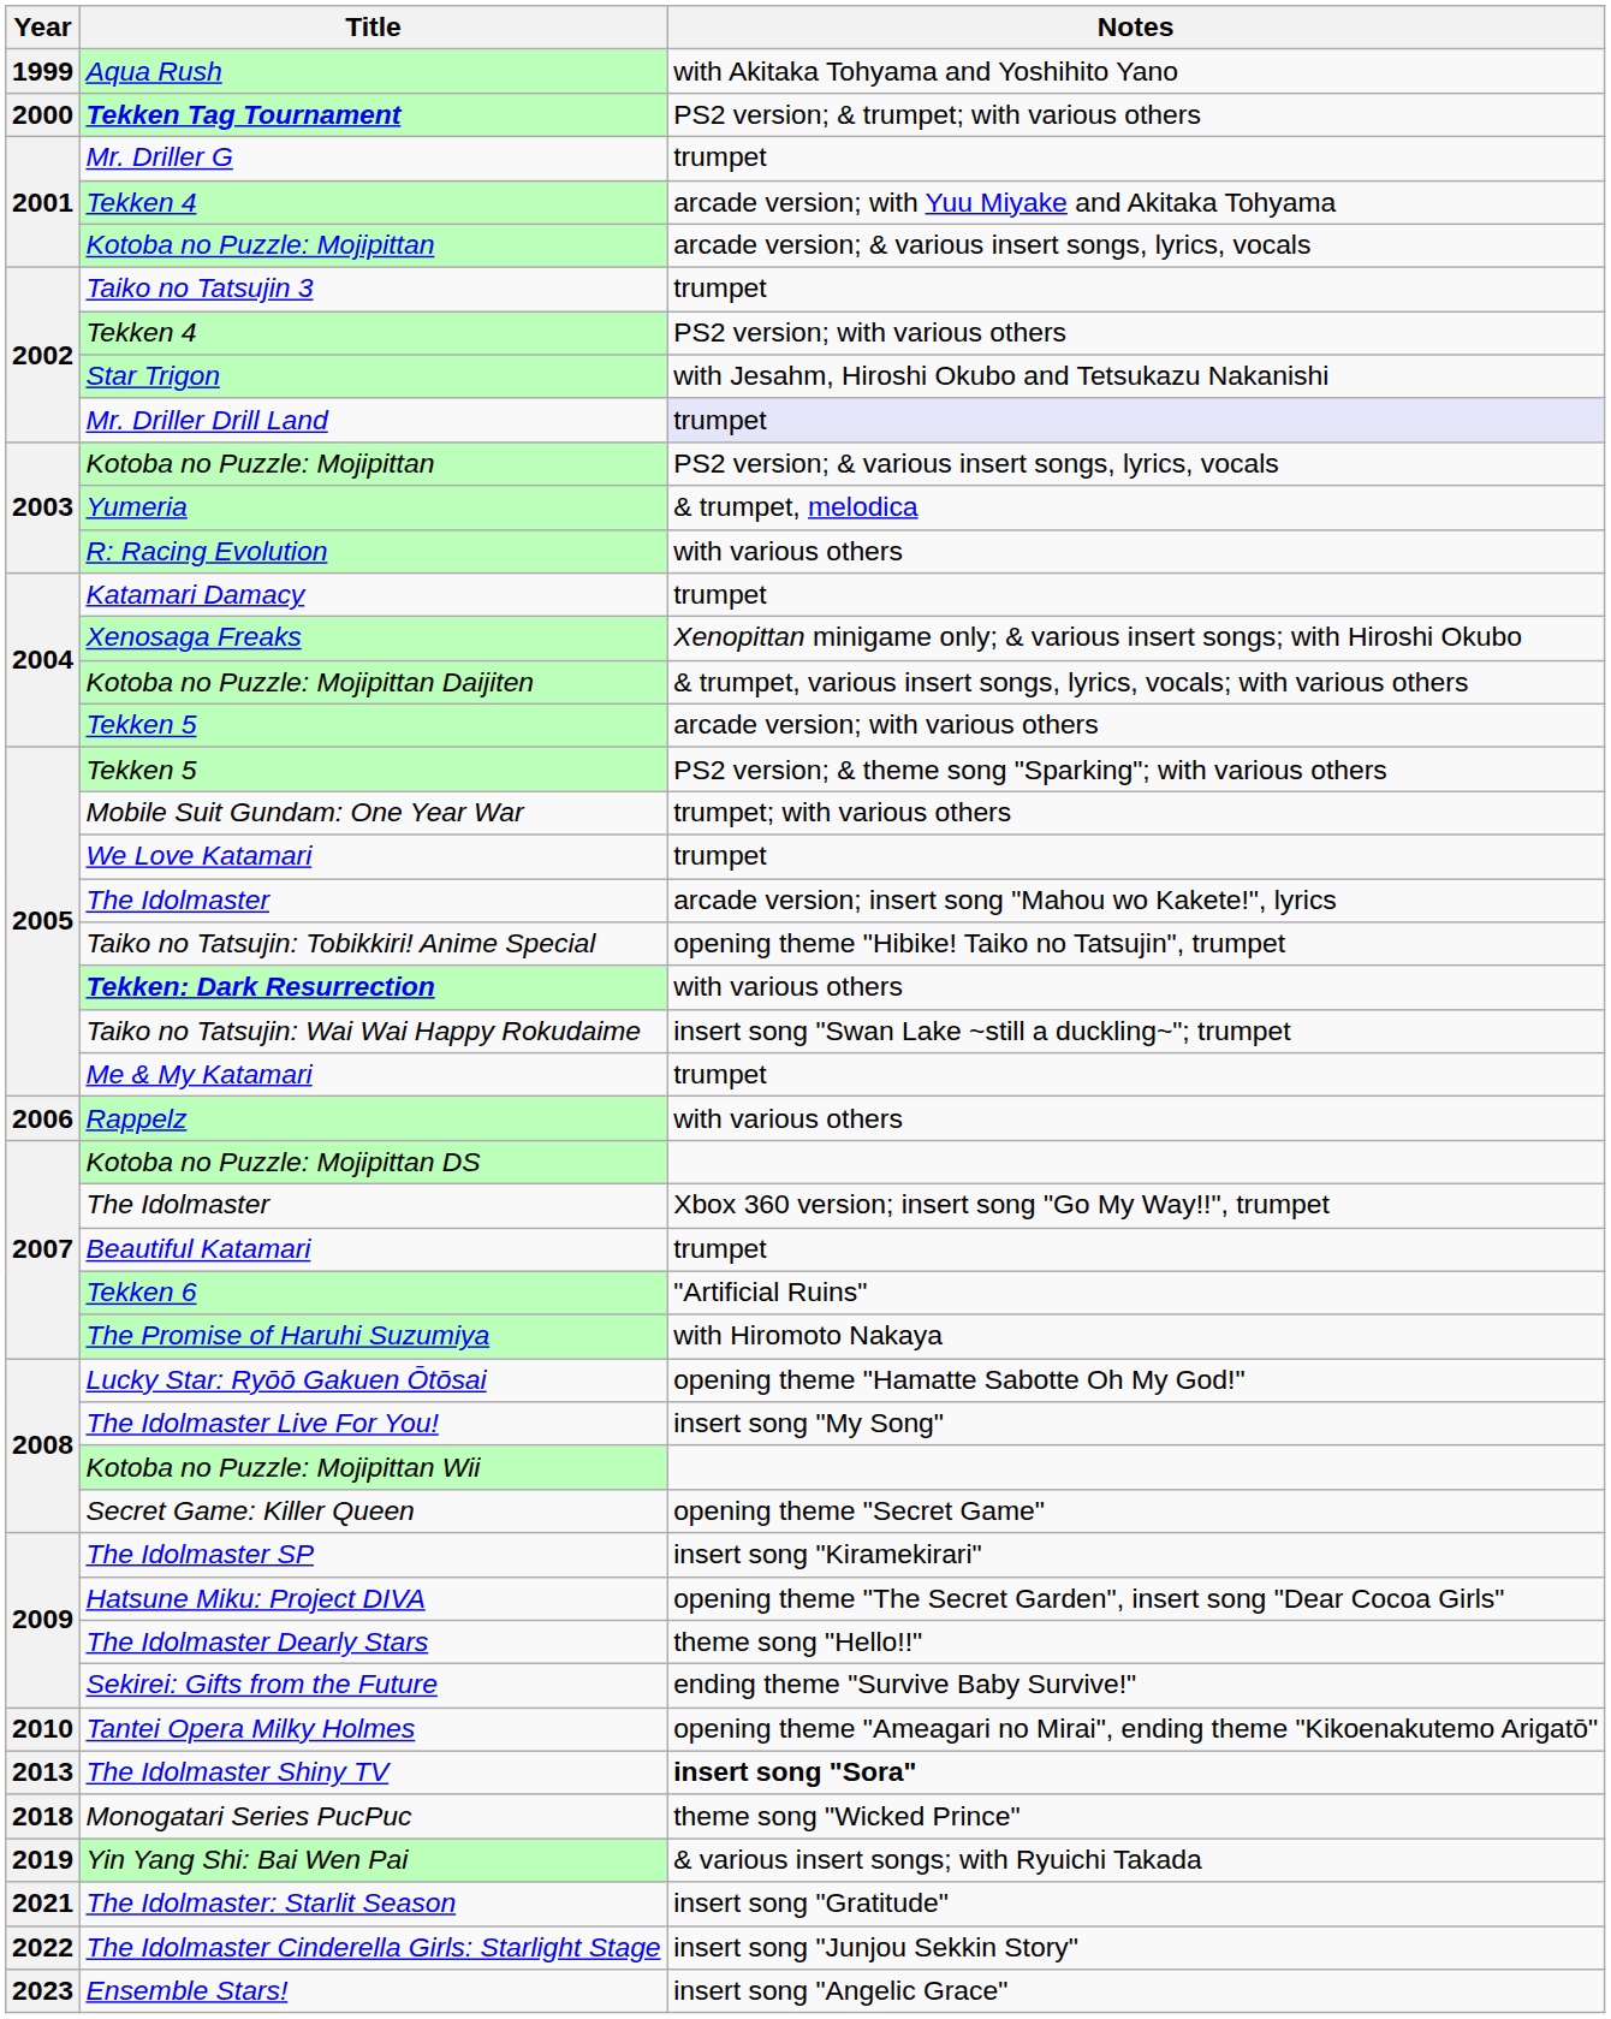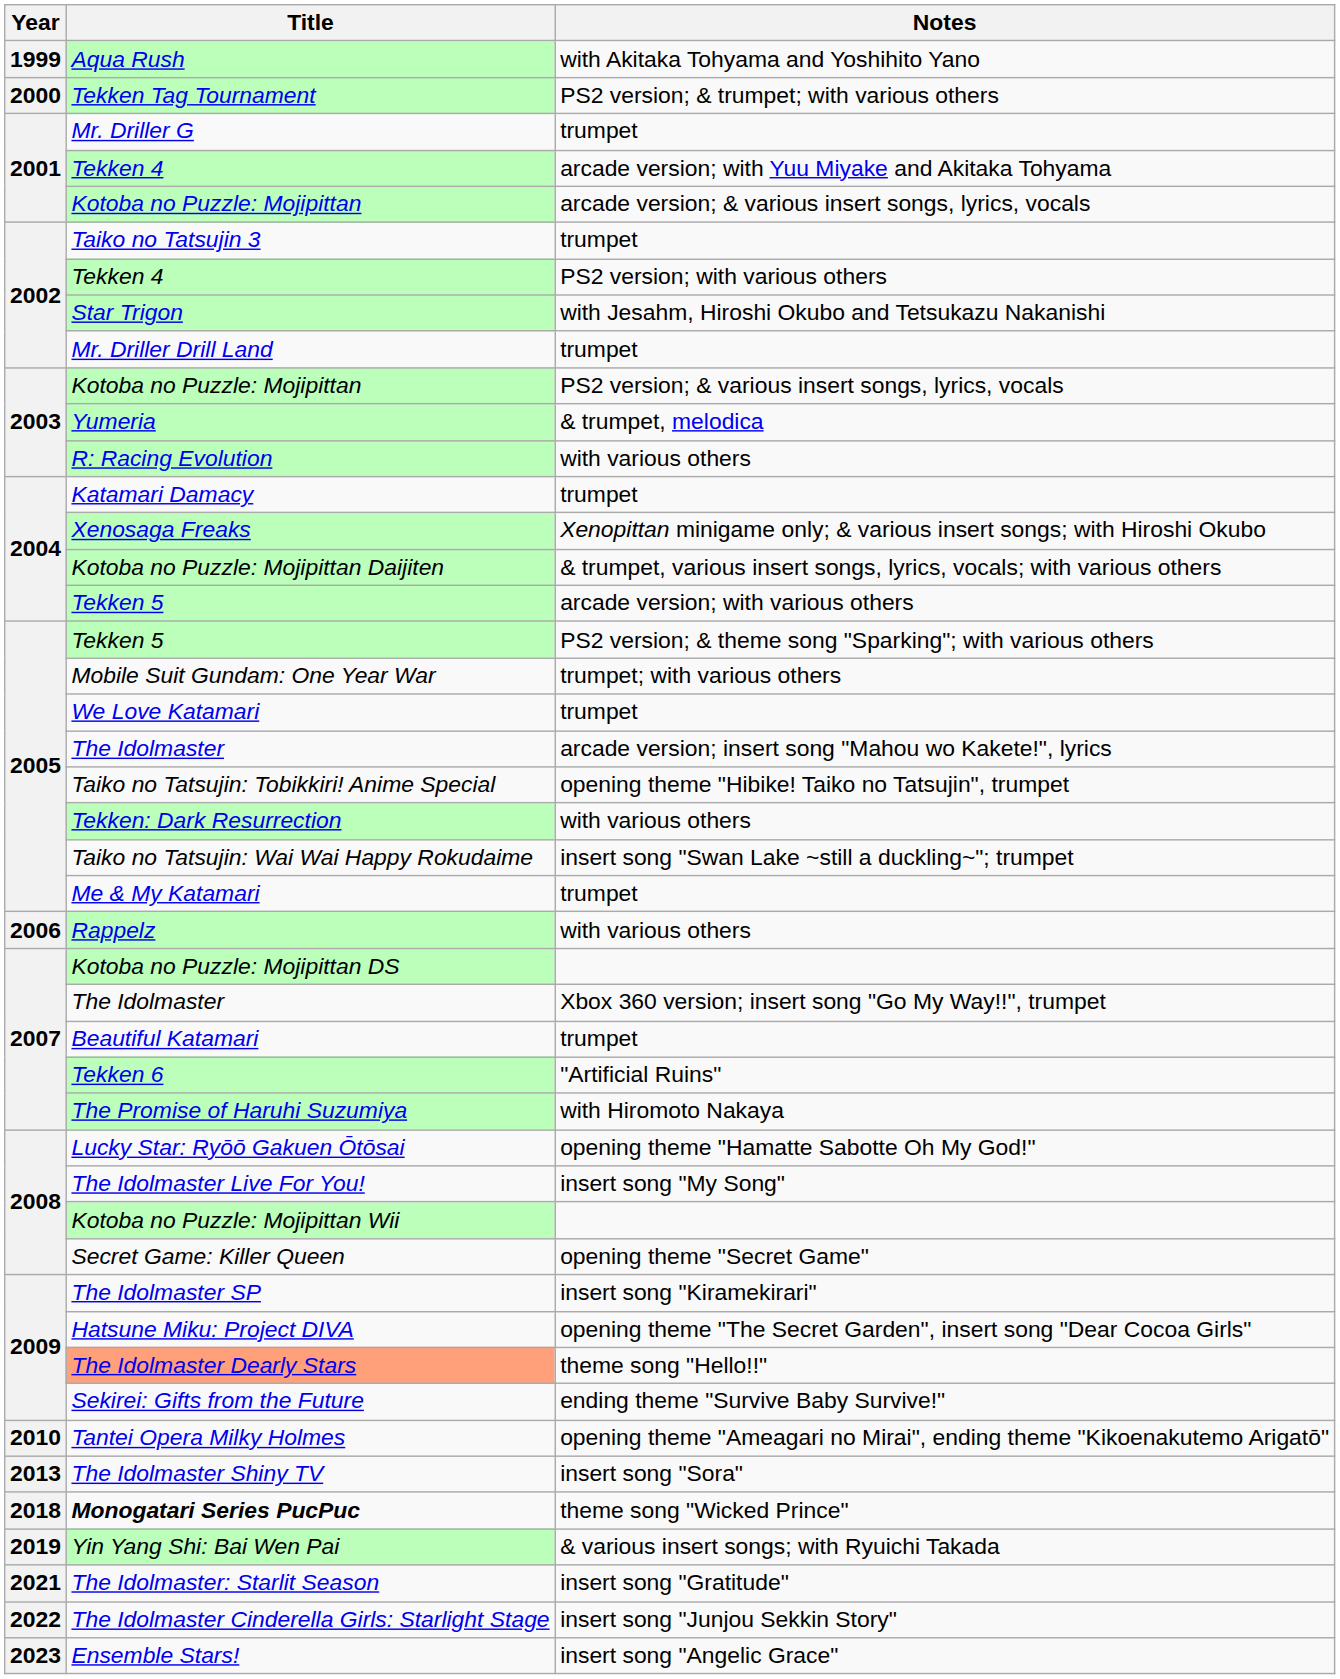Tekken Tag Tournament | Title: bold -> normal
Mr. Driller Drill Land | Notes: lavender background -> no background
Tekken: Dark Resurrection | Title: bold -> normal
The Idolmaster Dearly Stars | Title: no background -> lightsalmon background
The Idolmaster Shiny TV | Notes: bold -> normal
Monogatari Series PucPuc | Title: normal -> bold
